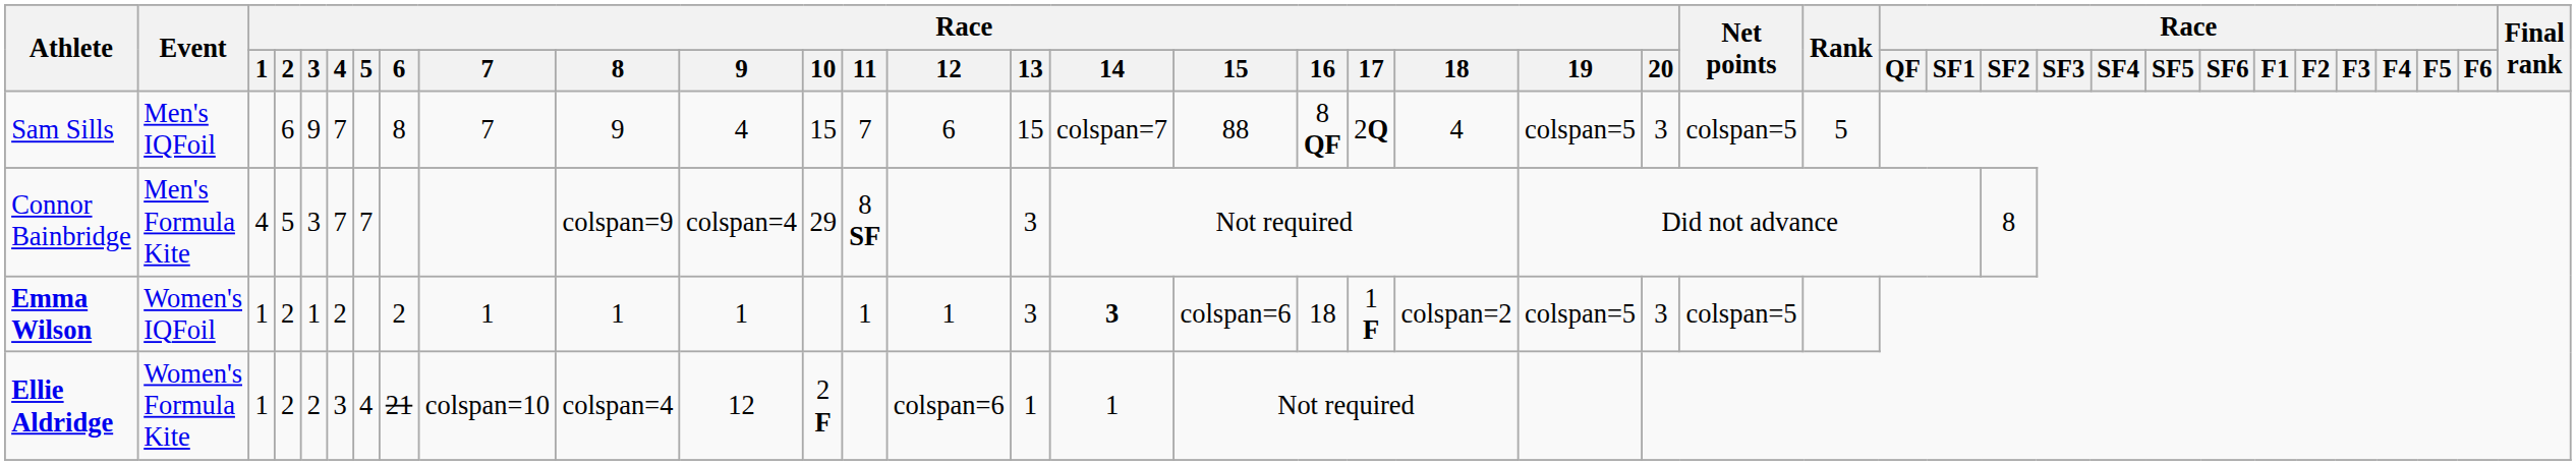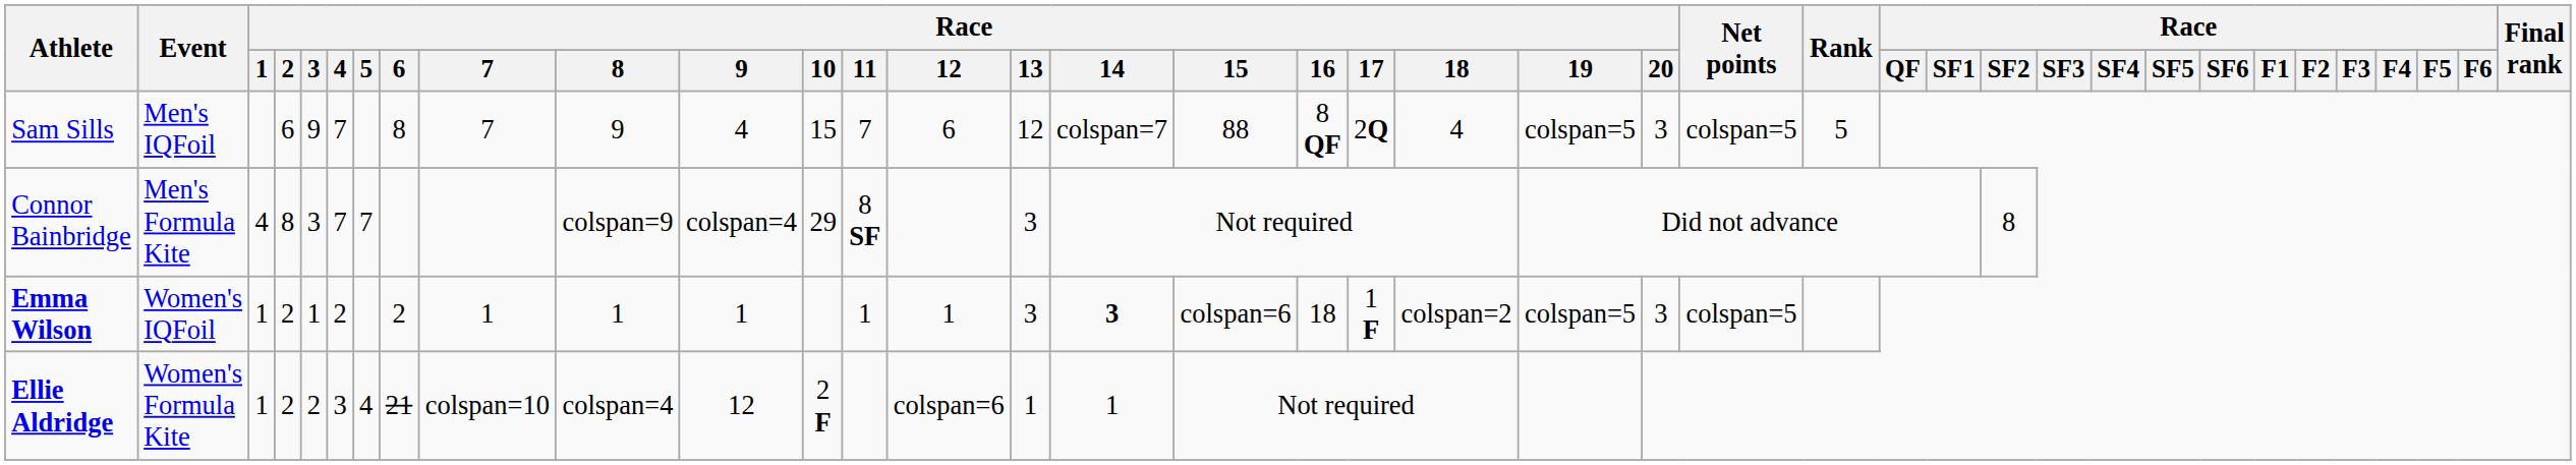Sam Sills | Race / 13: 15 -> 12
Connor Bainbridge | Race / 2: 5 -> 8
